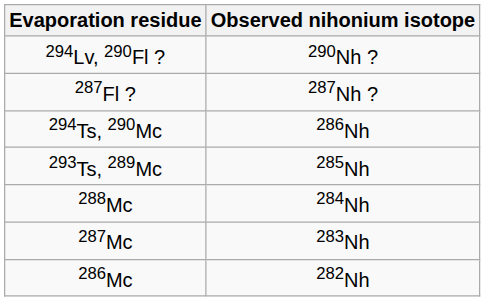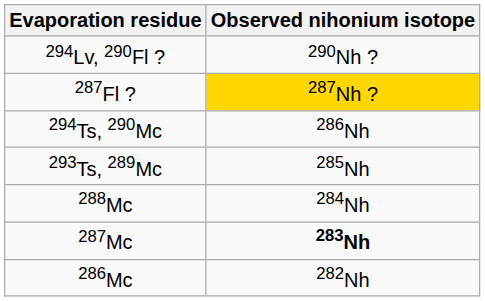287Fl ? | Observed nihonium isotope: no background -> gold background
287Mc | Observed nihonium isotope: normal -> bold
